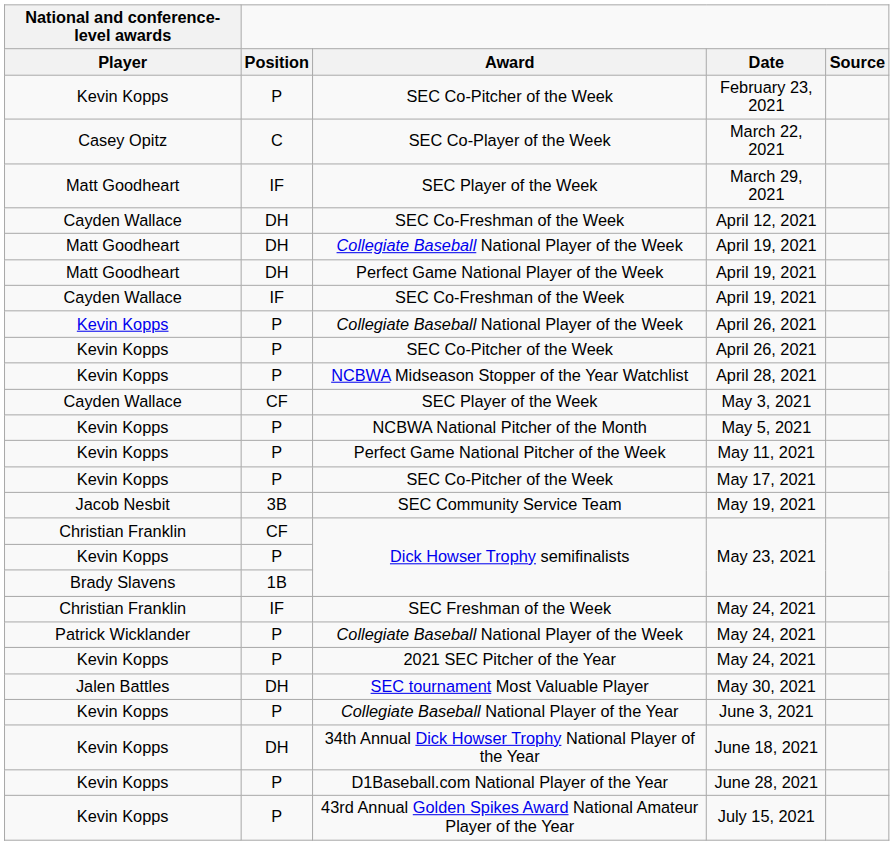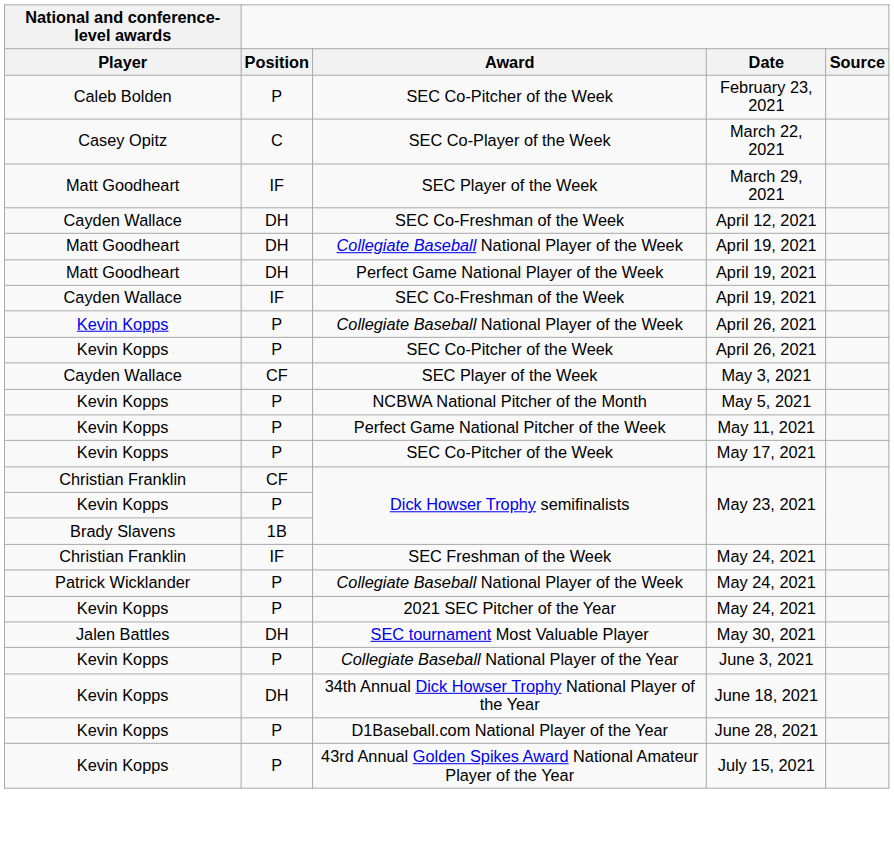February 23, 2021 | National and conference-level awards / Player: Kevin Kopps -> Caleb Bolden
- row: Kevin Kopps | P | NCBWA Midseason Stopper of the Year Watchlist | April 28, 2021
- row: Jacob Nesbit | 3B | SEC Community Service Team | May 19, 2021
